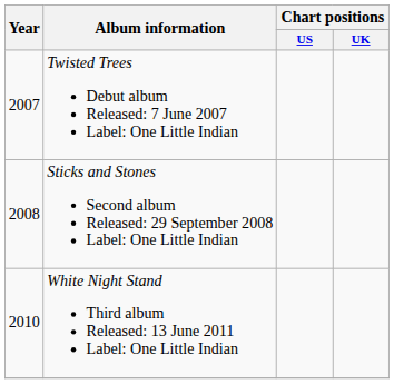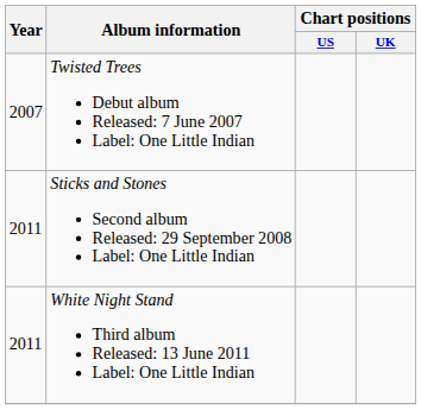row 4 | Year: 2008 -> 2011
row 5 | Year: 2010 -> 2011
